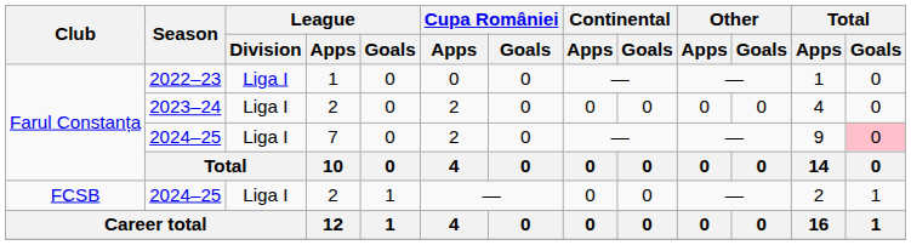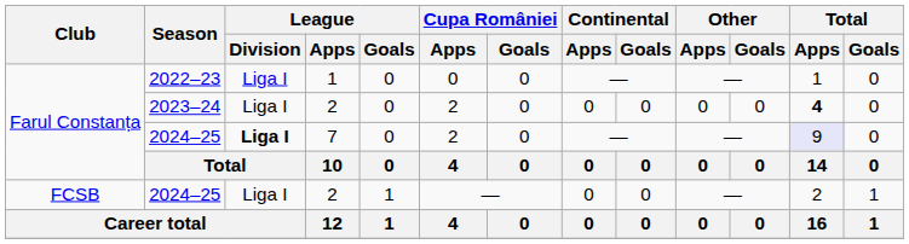2023–24 | Total / Apps: normal -> bold
2024–25 / 7 | League / Division: normal -> bold
2024–25 / 7 | Total / Apps: no background -> lavender background
2024–25 / 7 | Total / Goals: pink background -> no background
